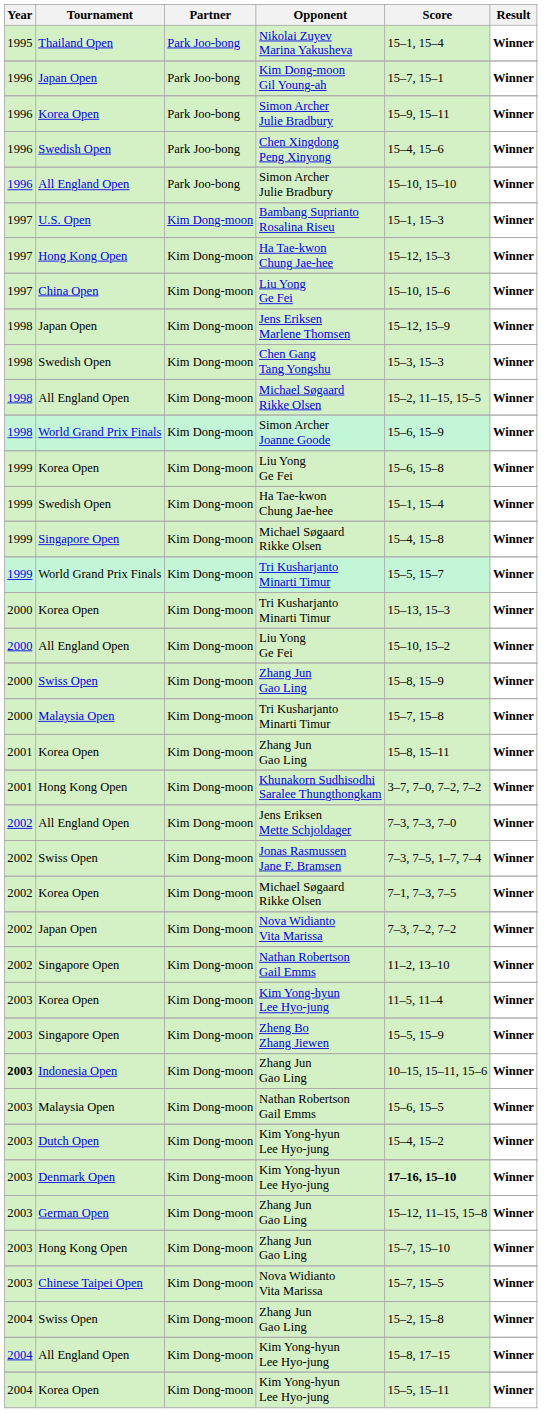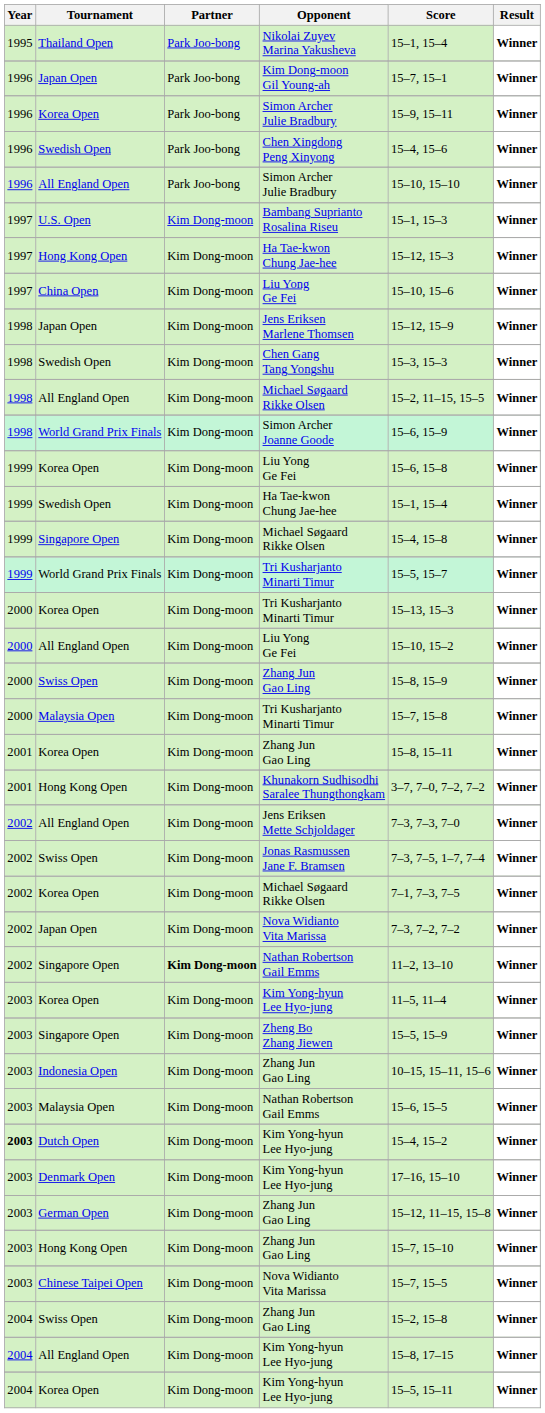Singapore Open / Nathan Robertson Gail Emms | Partner: normal -> bold
Indonesia Open / Zhang Jun Gao Ling | Year: bold -> normal
Dutch Open / Kim Yong-hyun Lee Hyo-jung | Year: normal -> bold
Denmark Open / Kim Yong-hyun Lee Hyo-jung | Score: bold -> normal
